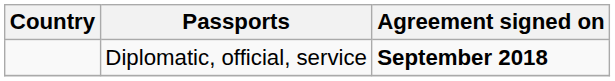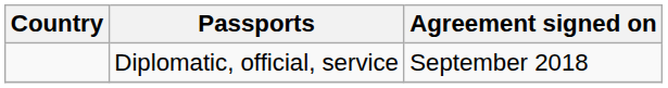Diplomatic, official, service | Agreement signed on: bold -> normal
